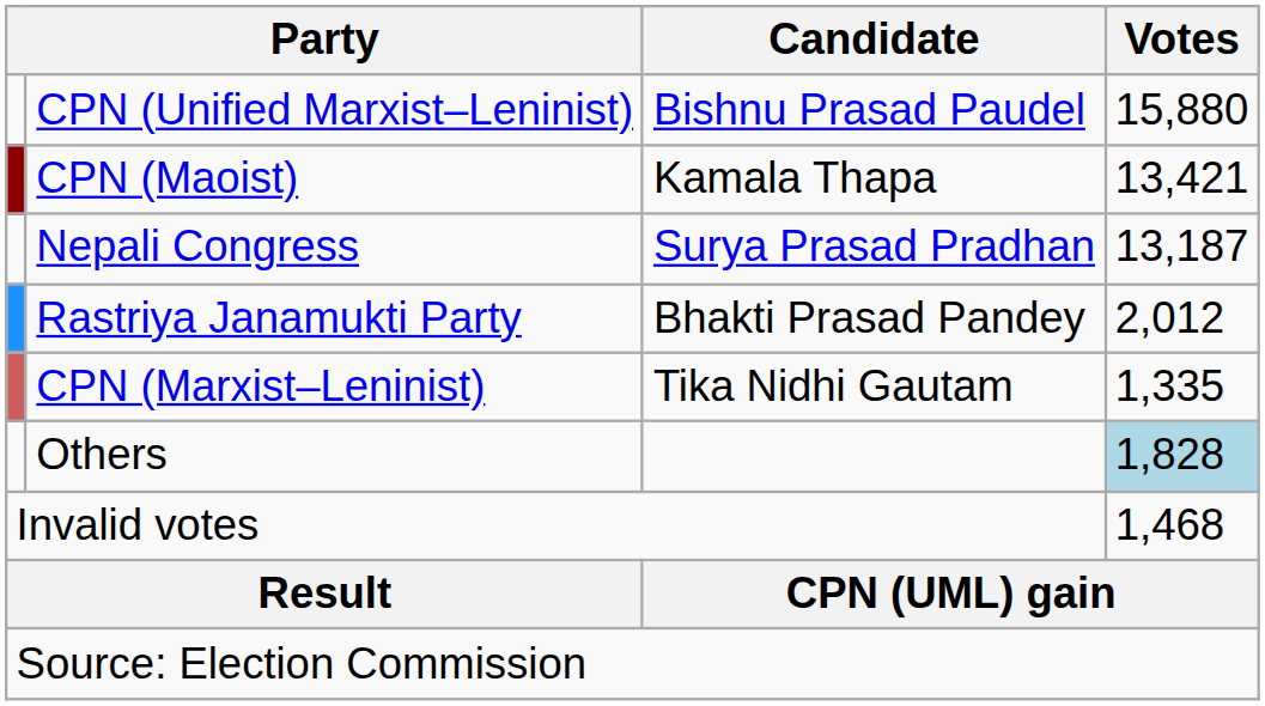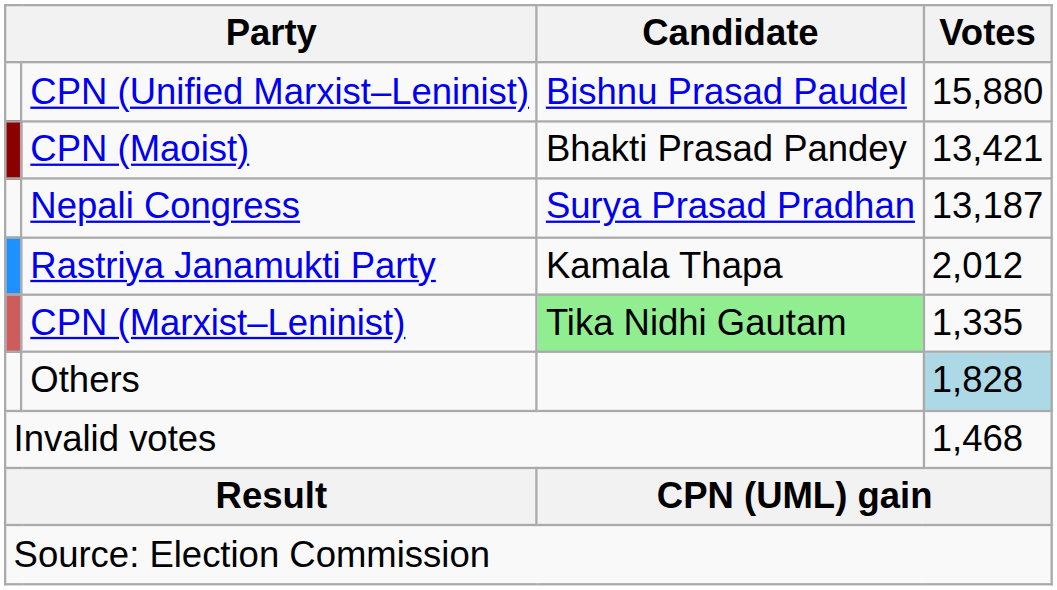CPN (Maoist) | Candidate: Kamala Thapa -> Bhakti Prasad Pandey
Rastriya Janamukti Party | Candidate: Bhakti Prasad Pandey -> Kamala Thapa
CPN (Marxist–Leninist) | Candidate: no background -> lightgreen background
